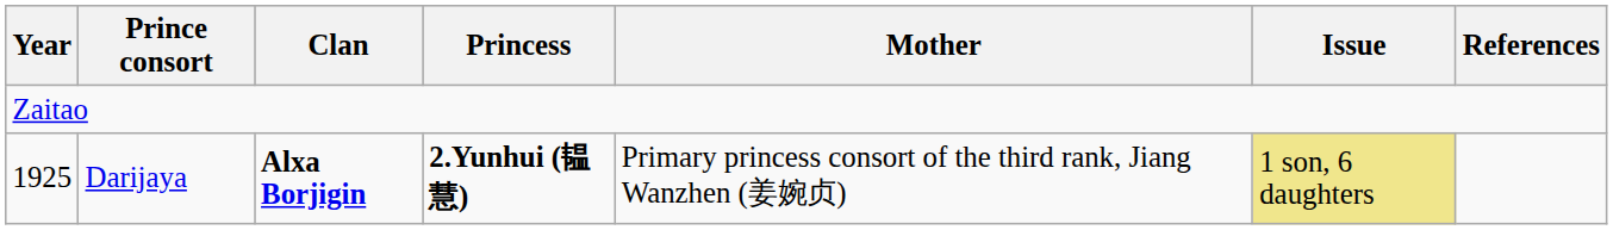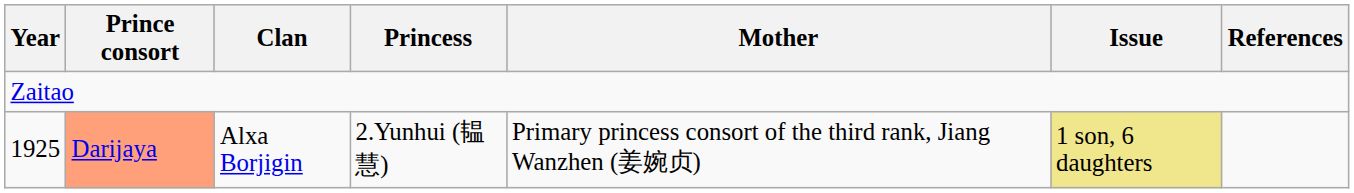1925 | Prince consort: no background -> lightsalmon background
1925 | Clan: bold -> normal
1925 | Princess: bold -> normal
